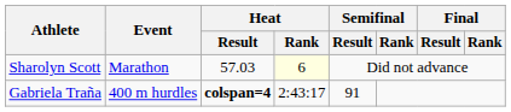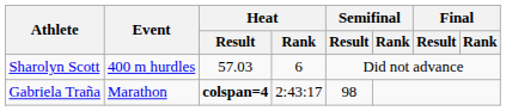Sharolyn Scott | Event: Marathon -> 400 m hurdles
Sharolyn Scott | Heat / Rank: lightyellow background -> no background
Gabriela Traña | Event: 400 m hurdles -> Marathon
Gabriela Traña | Semifinal / Result: 91 -> 98
